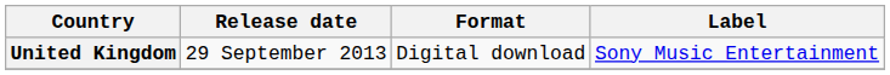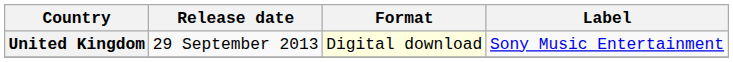United Kingdom | Format: no background -> lightyellow background
